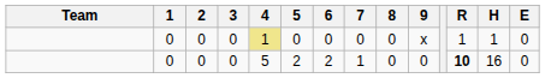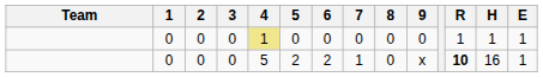row 2 | 9: x -> 0
row 2 | E: 0 -> 1
row 3 | 9: 0 -> x
row 3 | E: 0 -> 1
